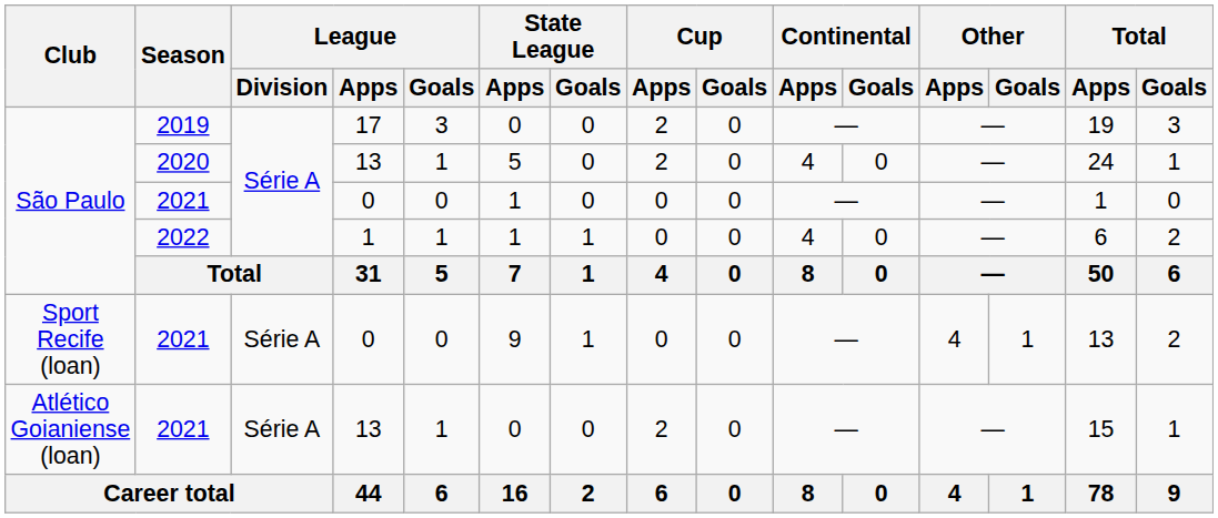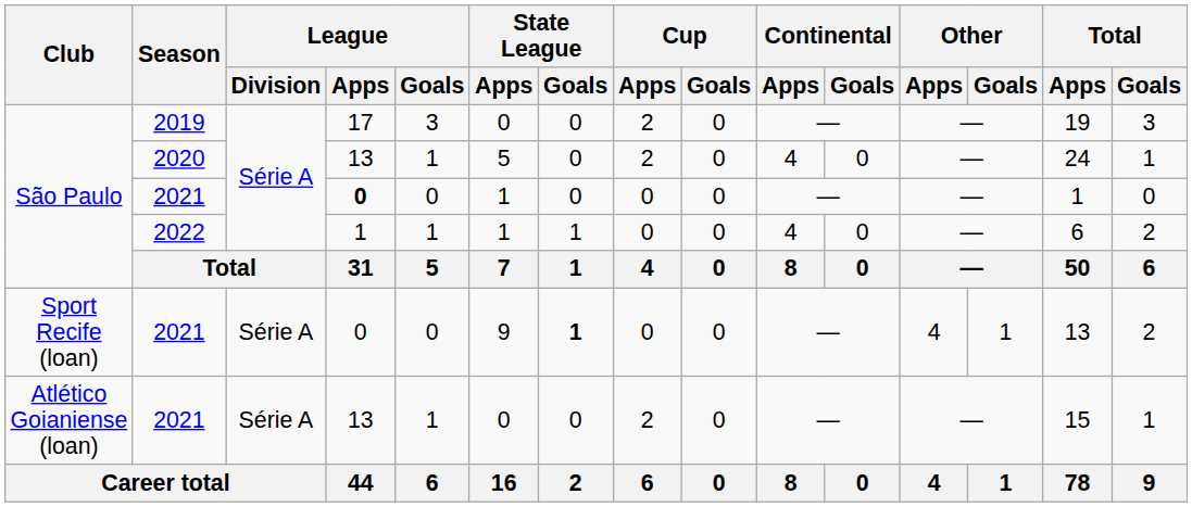São Paulo / 2021 | League / Apps: normal -> bold
Sport Recife (loan) / 2021 | State League / Goals: normal -> bold
